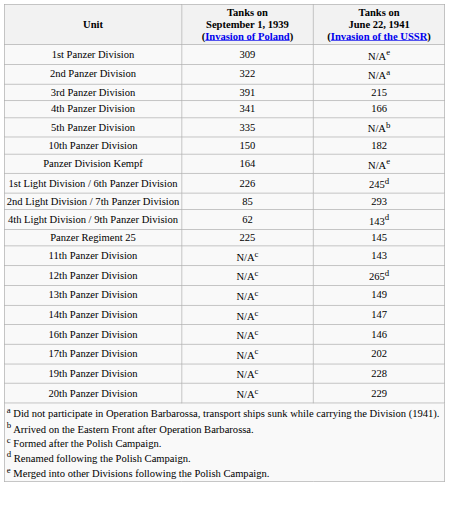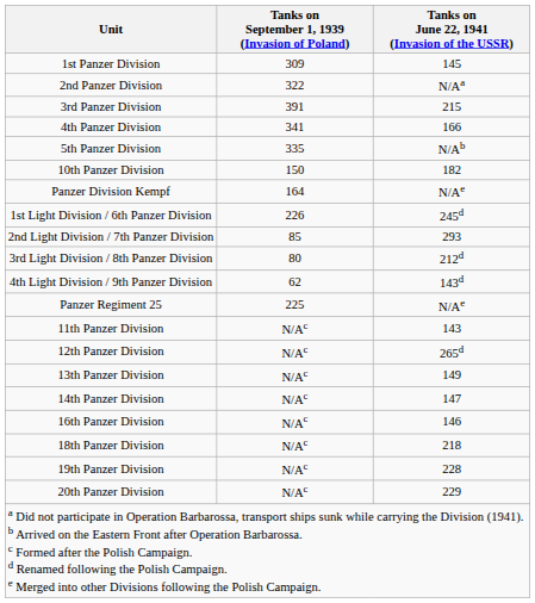1st Panzer Division | Tanks on June 22, 1941 (Invasion of the USSR): N/Ae -> 145
+ row: 3rd Light Division / 8th Panzer Division | 80 | 212d
Panzer Regiment 25 | Tanks on June 22, 1941 (Invasion of the USSR): 145 -> N/Ae
- row: 17th Panzer Division | N/Ac | 202
+ row: 18th Panzer Division | N/Ac | 218
